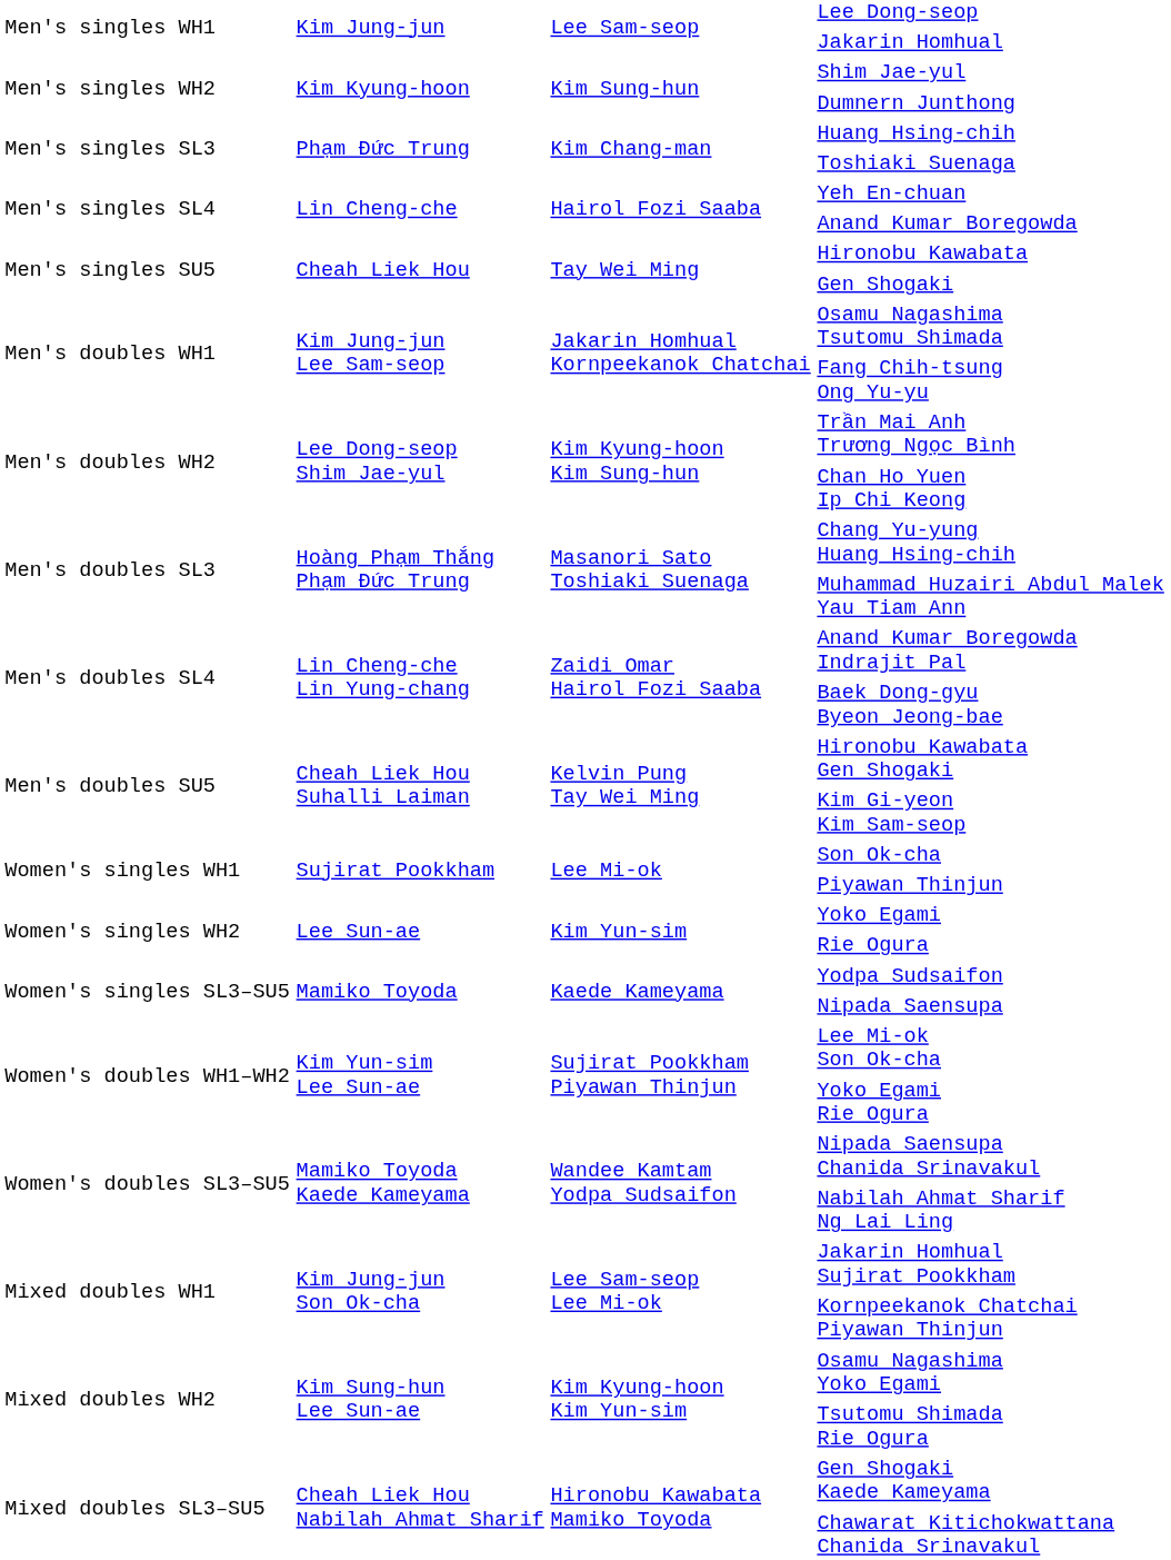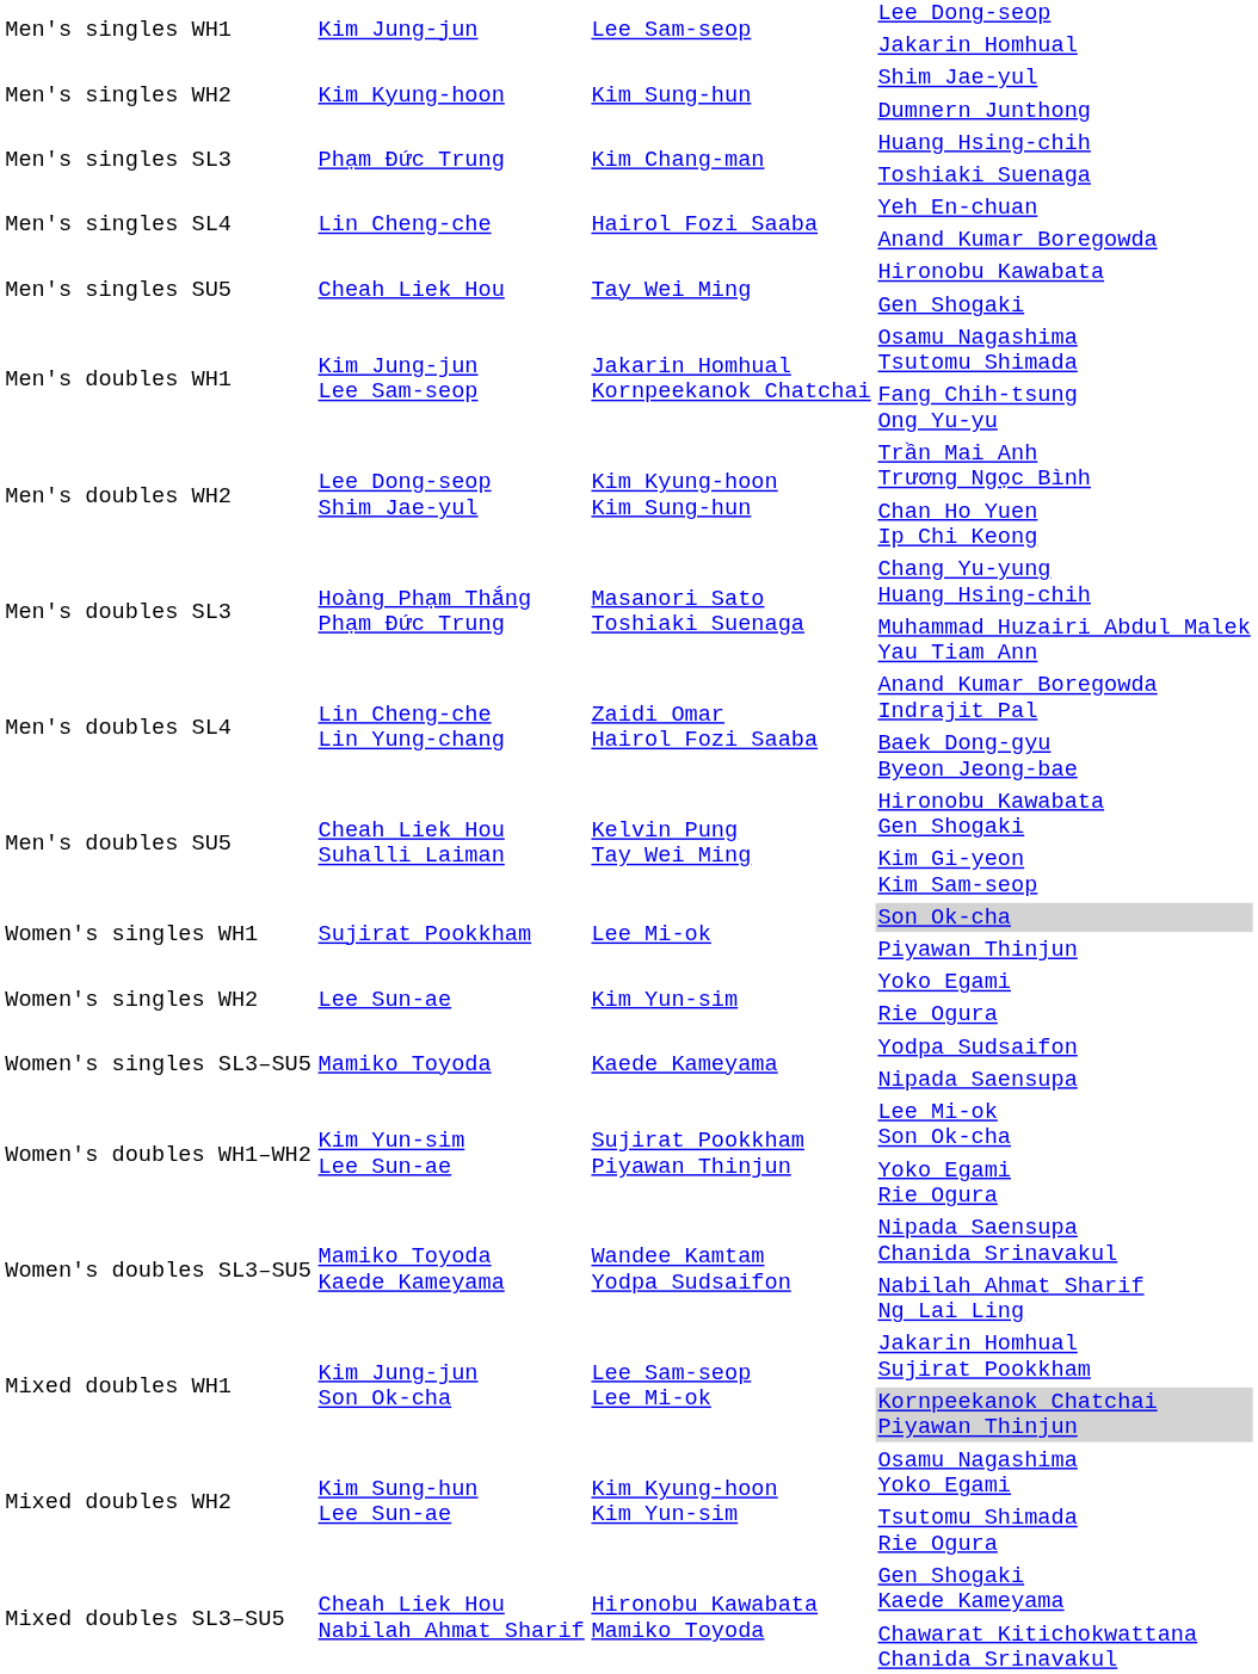Son Ok-cha | column 4: no background -> lightgrey background
Kornpeekanok Chatchai Piyawan Thinjun | column 4: no background -> lightgrey background
